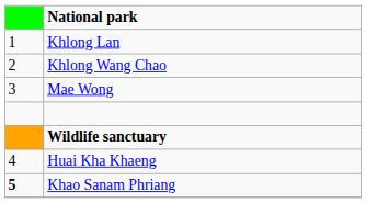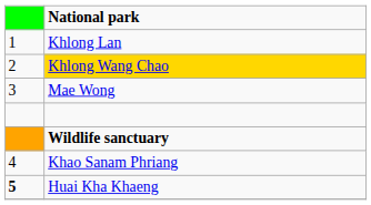row 3 | National park: no background -> gold background
row 7 | National park: Huai Kha Khaeng -> Khao Sanam Phriang
row 8 | National park: Khao Sanam Phriang -> Huai Kha Khaeng
